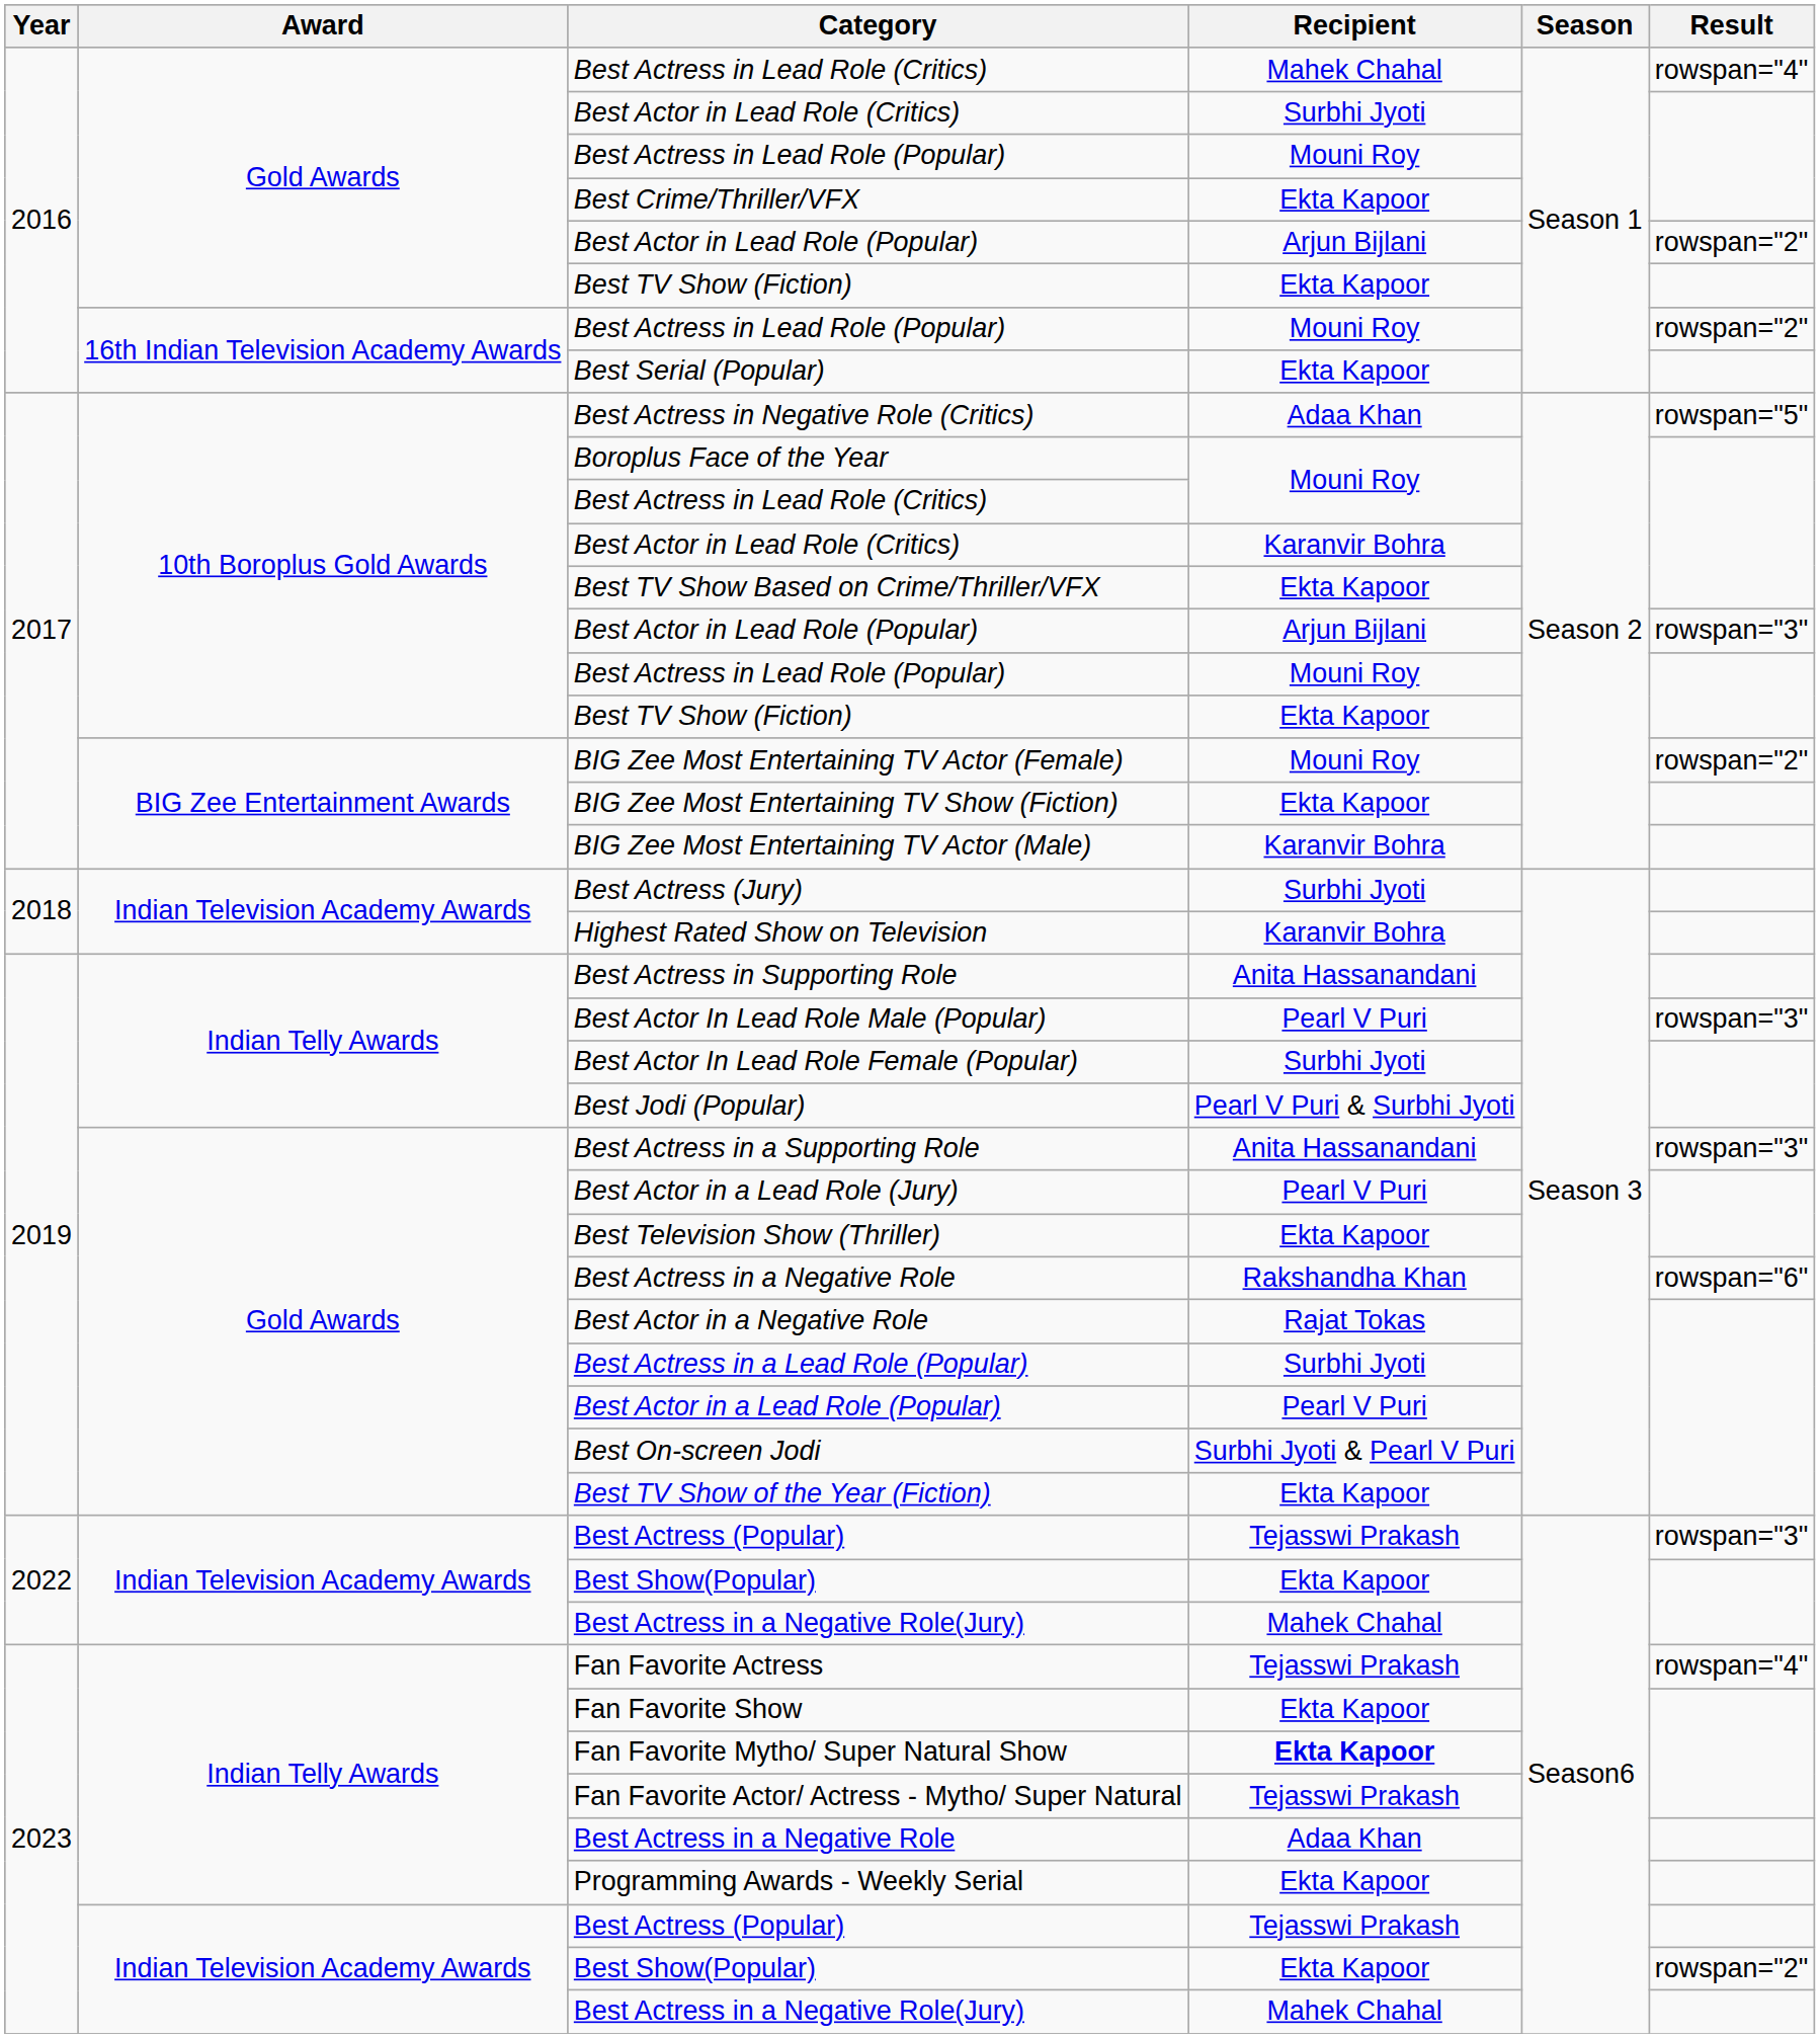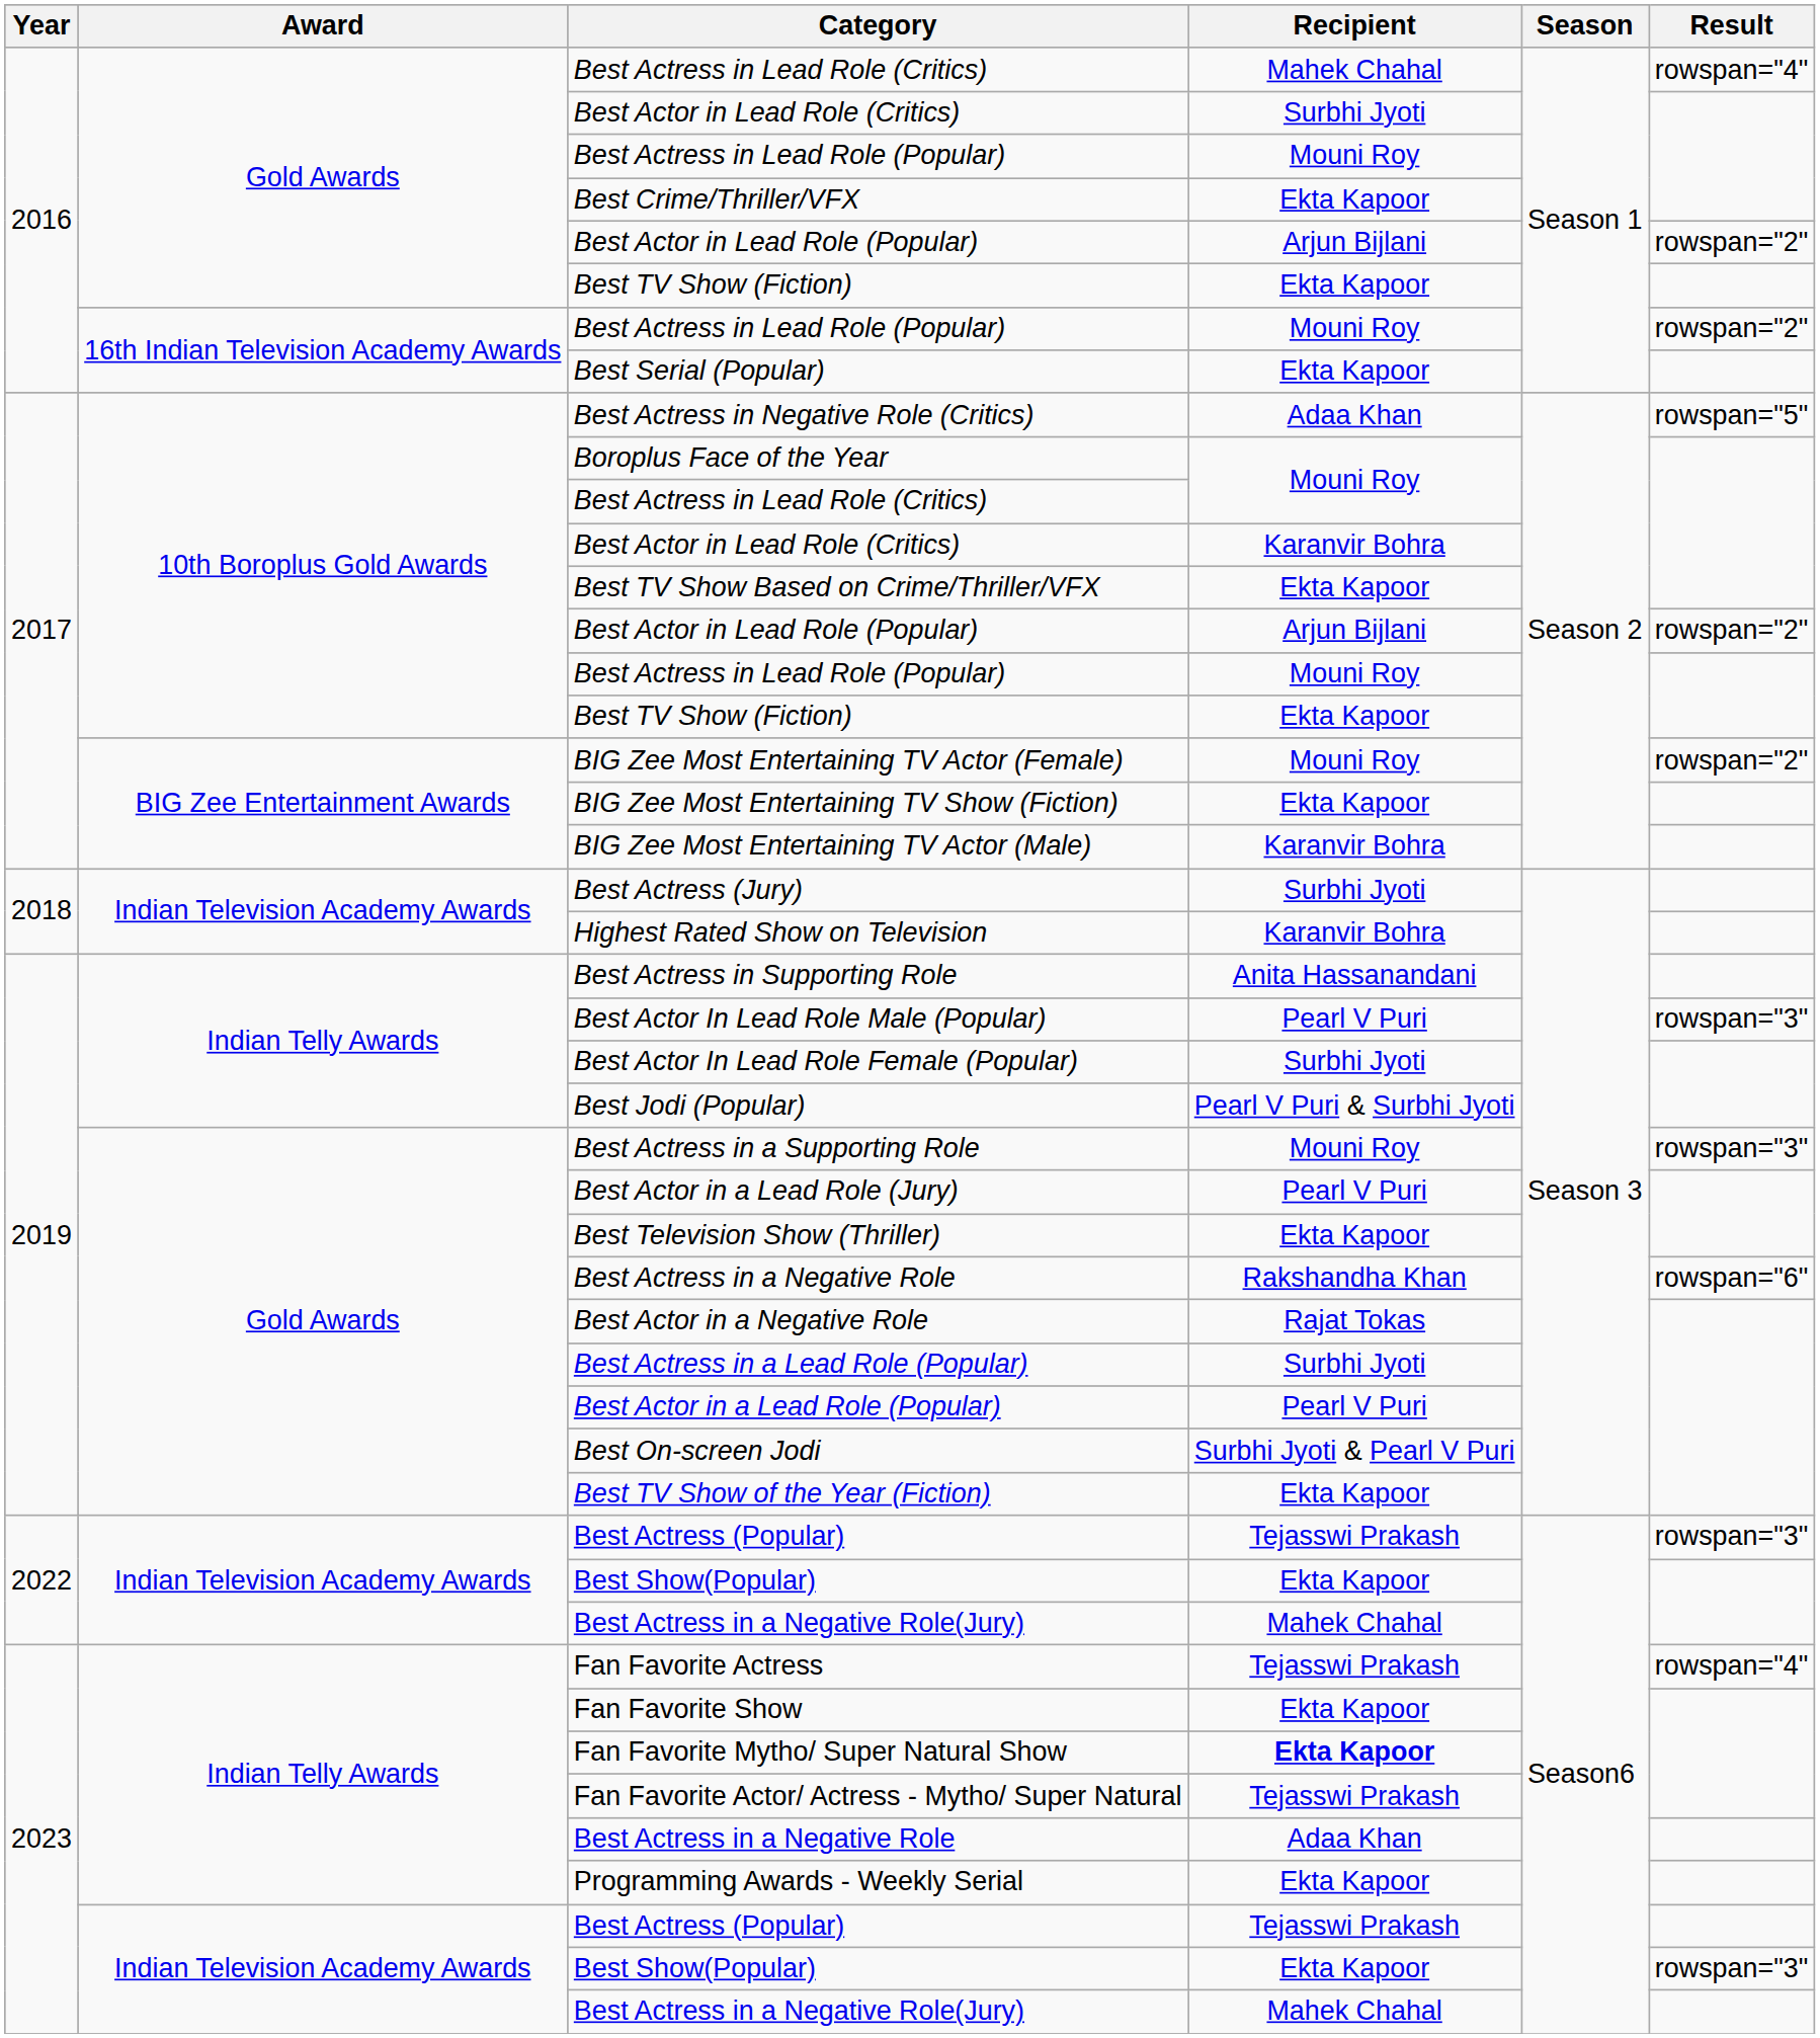2017 / Best Actor in Lead Role (Popular) | Result: rowspan="3" -> rowspan="2"
Best Actress in a Supporting Role | Recipient: Anita Hassanandani -> Mouni Roy
2023 / Best Show(Popular) | Result: rowspan="2" -> rowspan="3"
